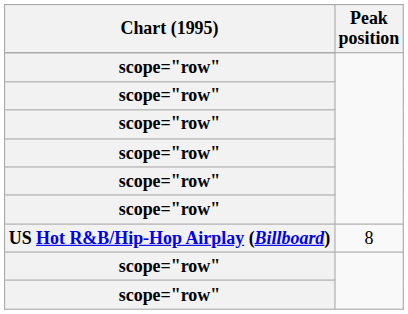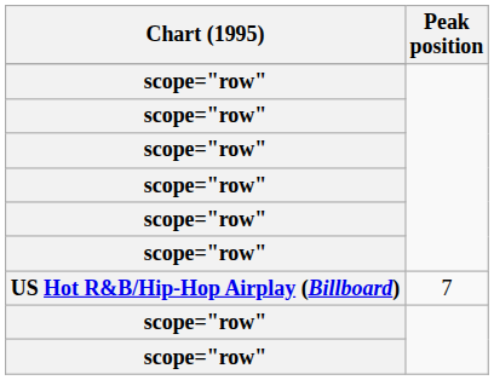US Hot R&B/Hip-Hop Airplay (Billboard) | Peak position: 8 -> 7
